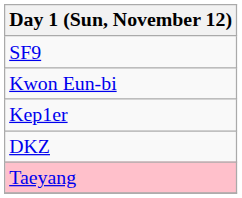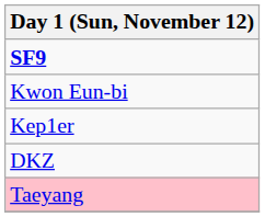row 2 | column 1: normal -> bold
